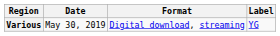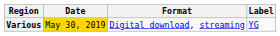Various | Date: no background -> gold background
